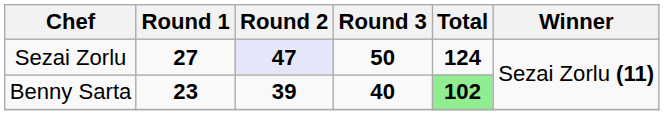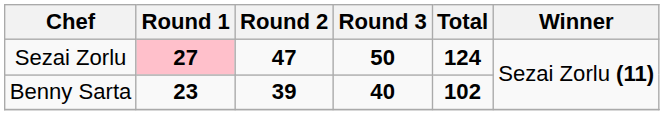Sezai Zorlu | Round 1: no background -> pink background
Sezai Zorlu | Round 2: lavender background -> no background
Benny Sarta | Total: lightgreen background -> no background
